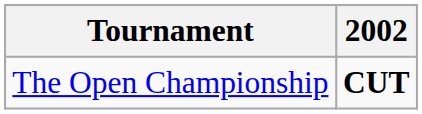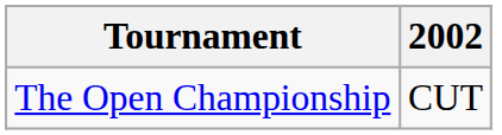The Open Championship | 2002: bold -> normal
